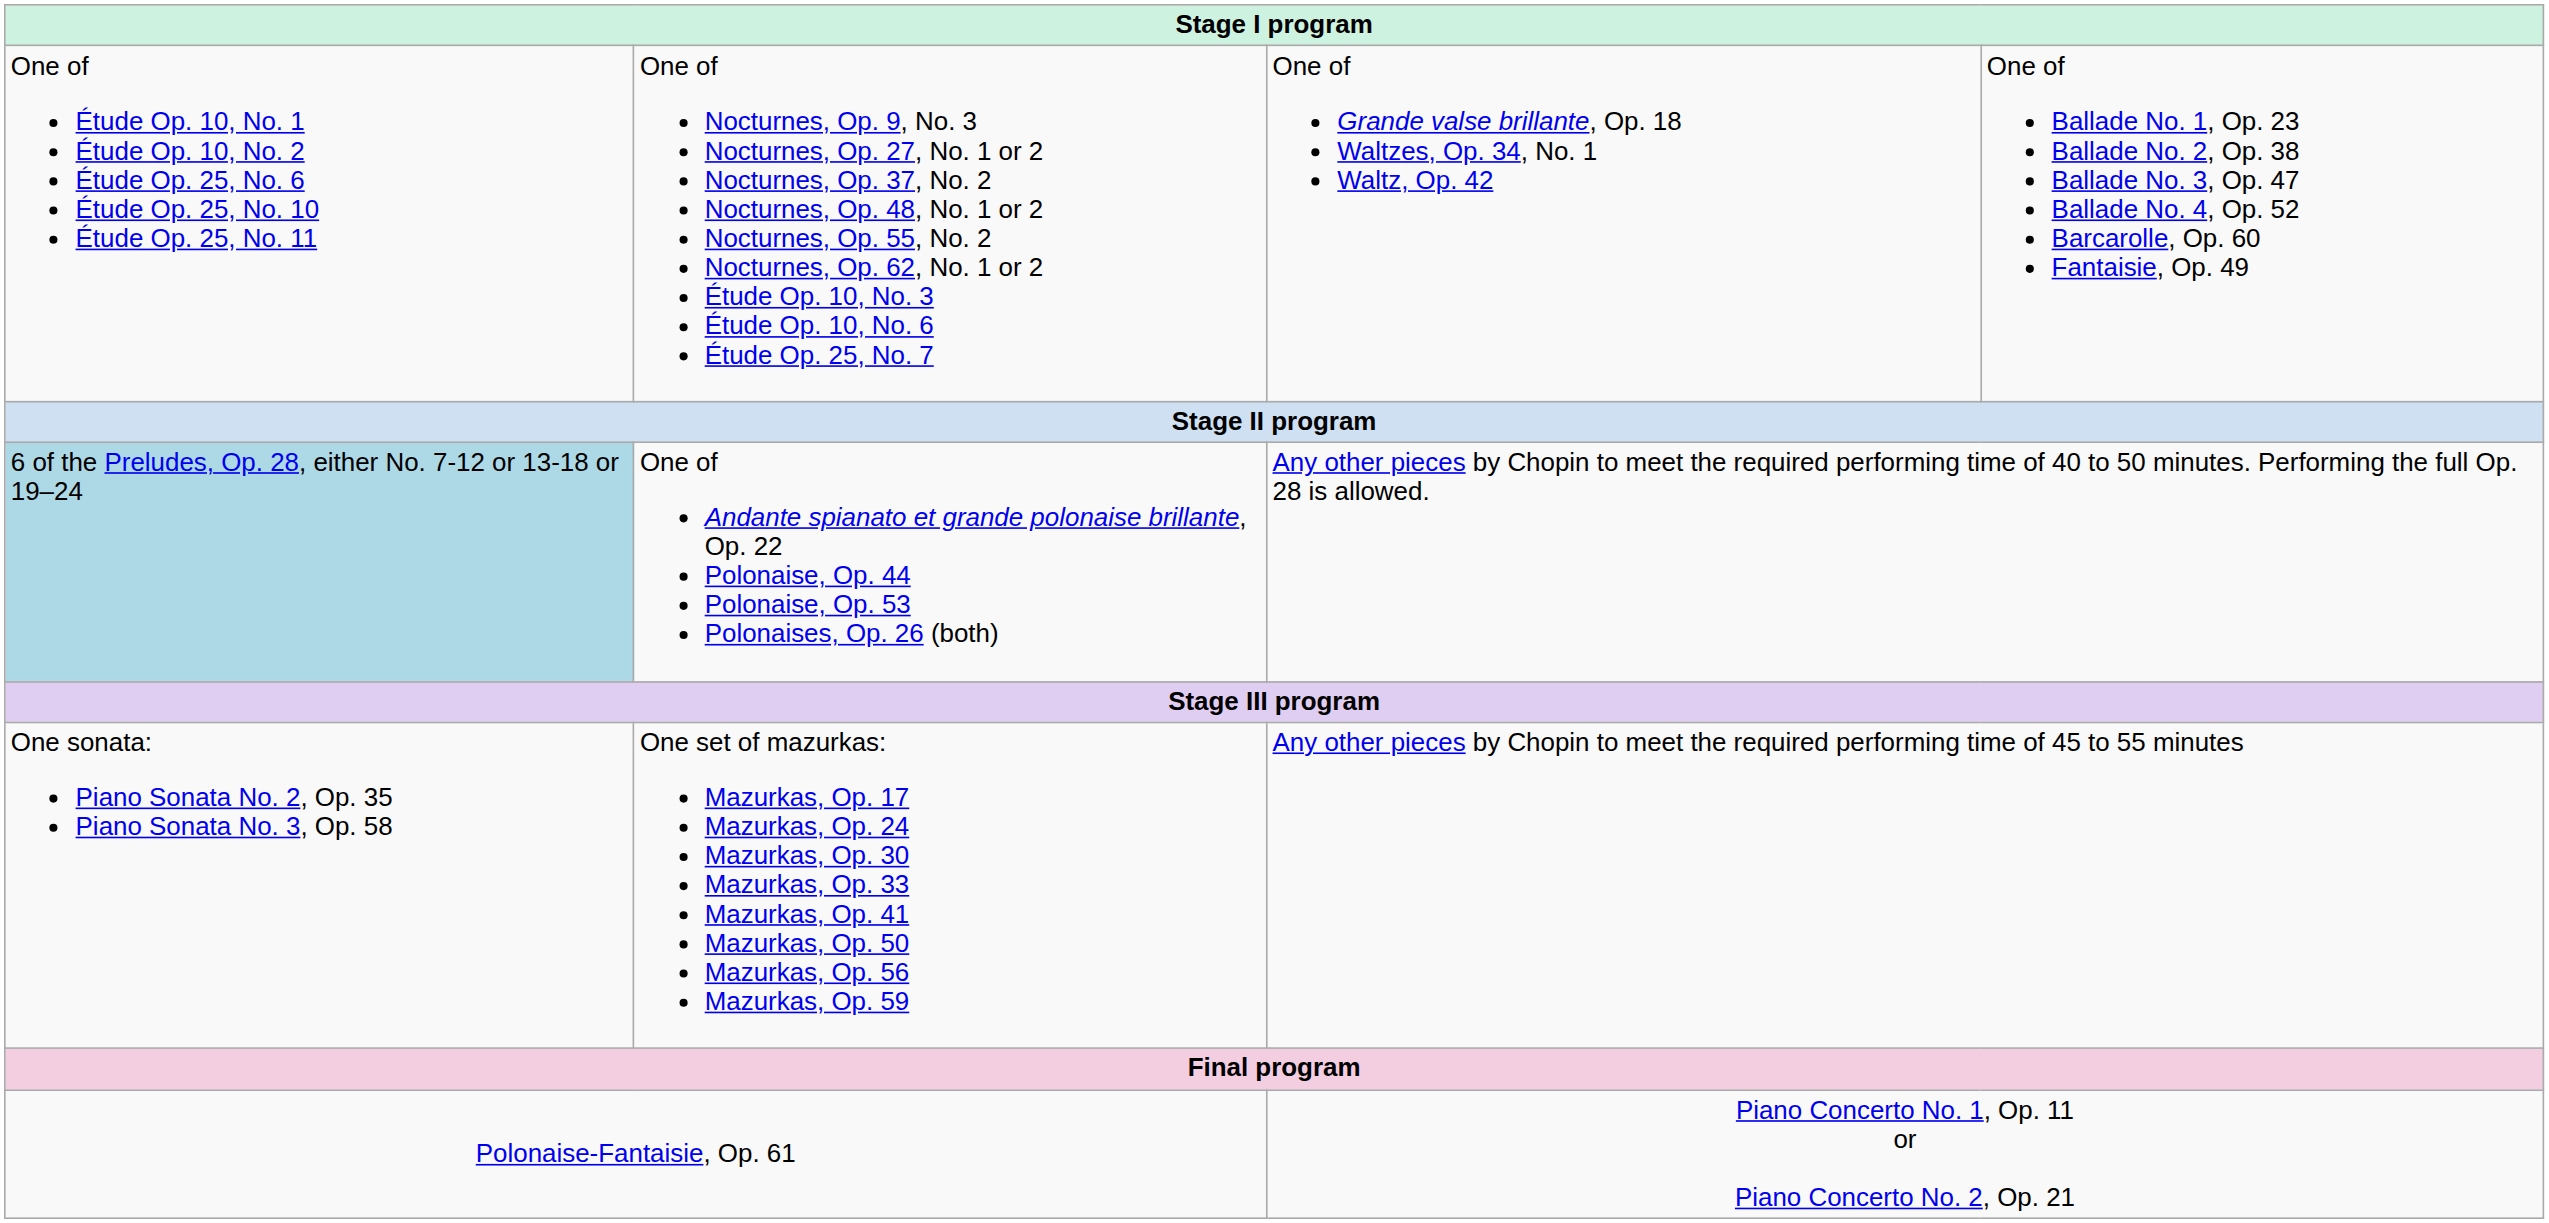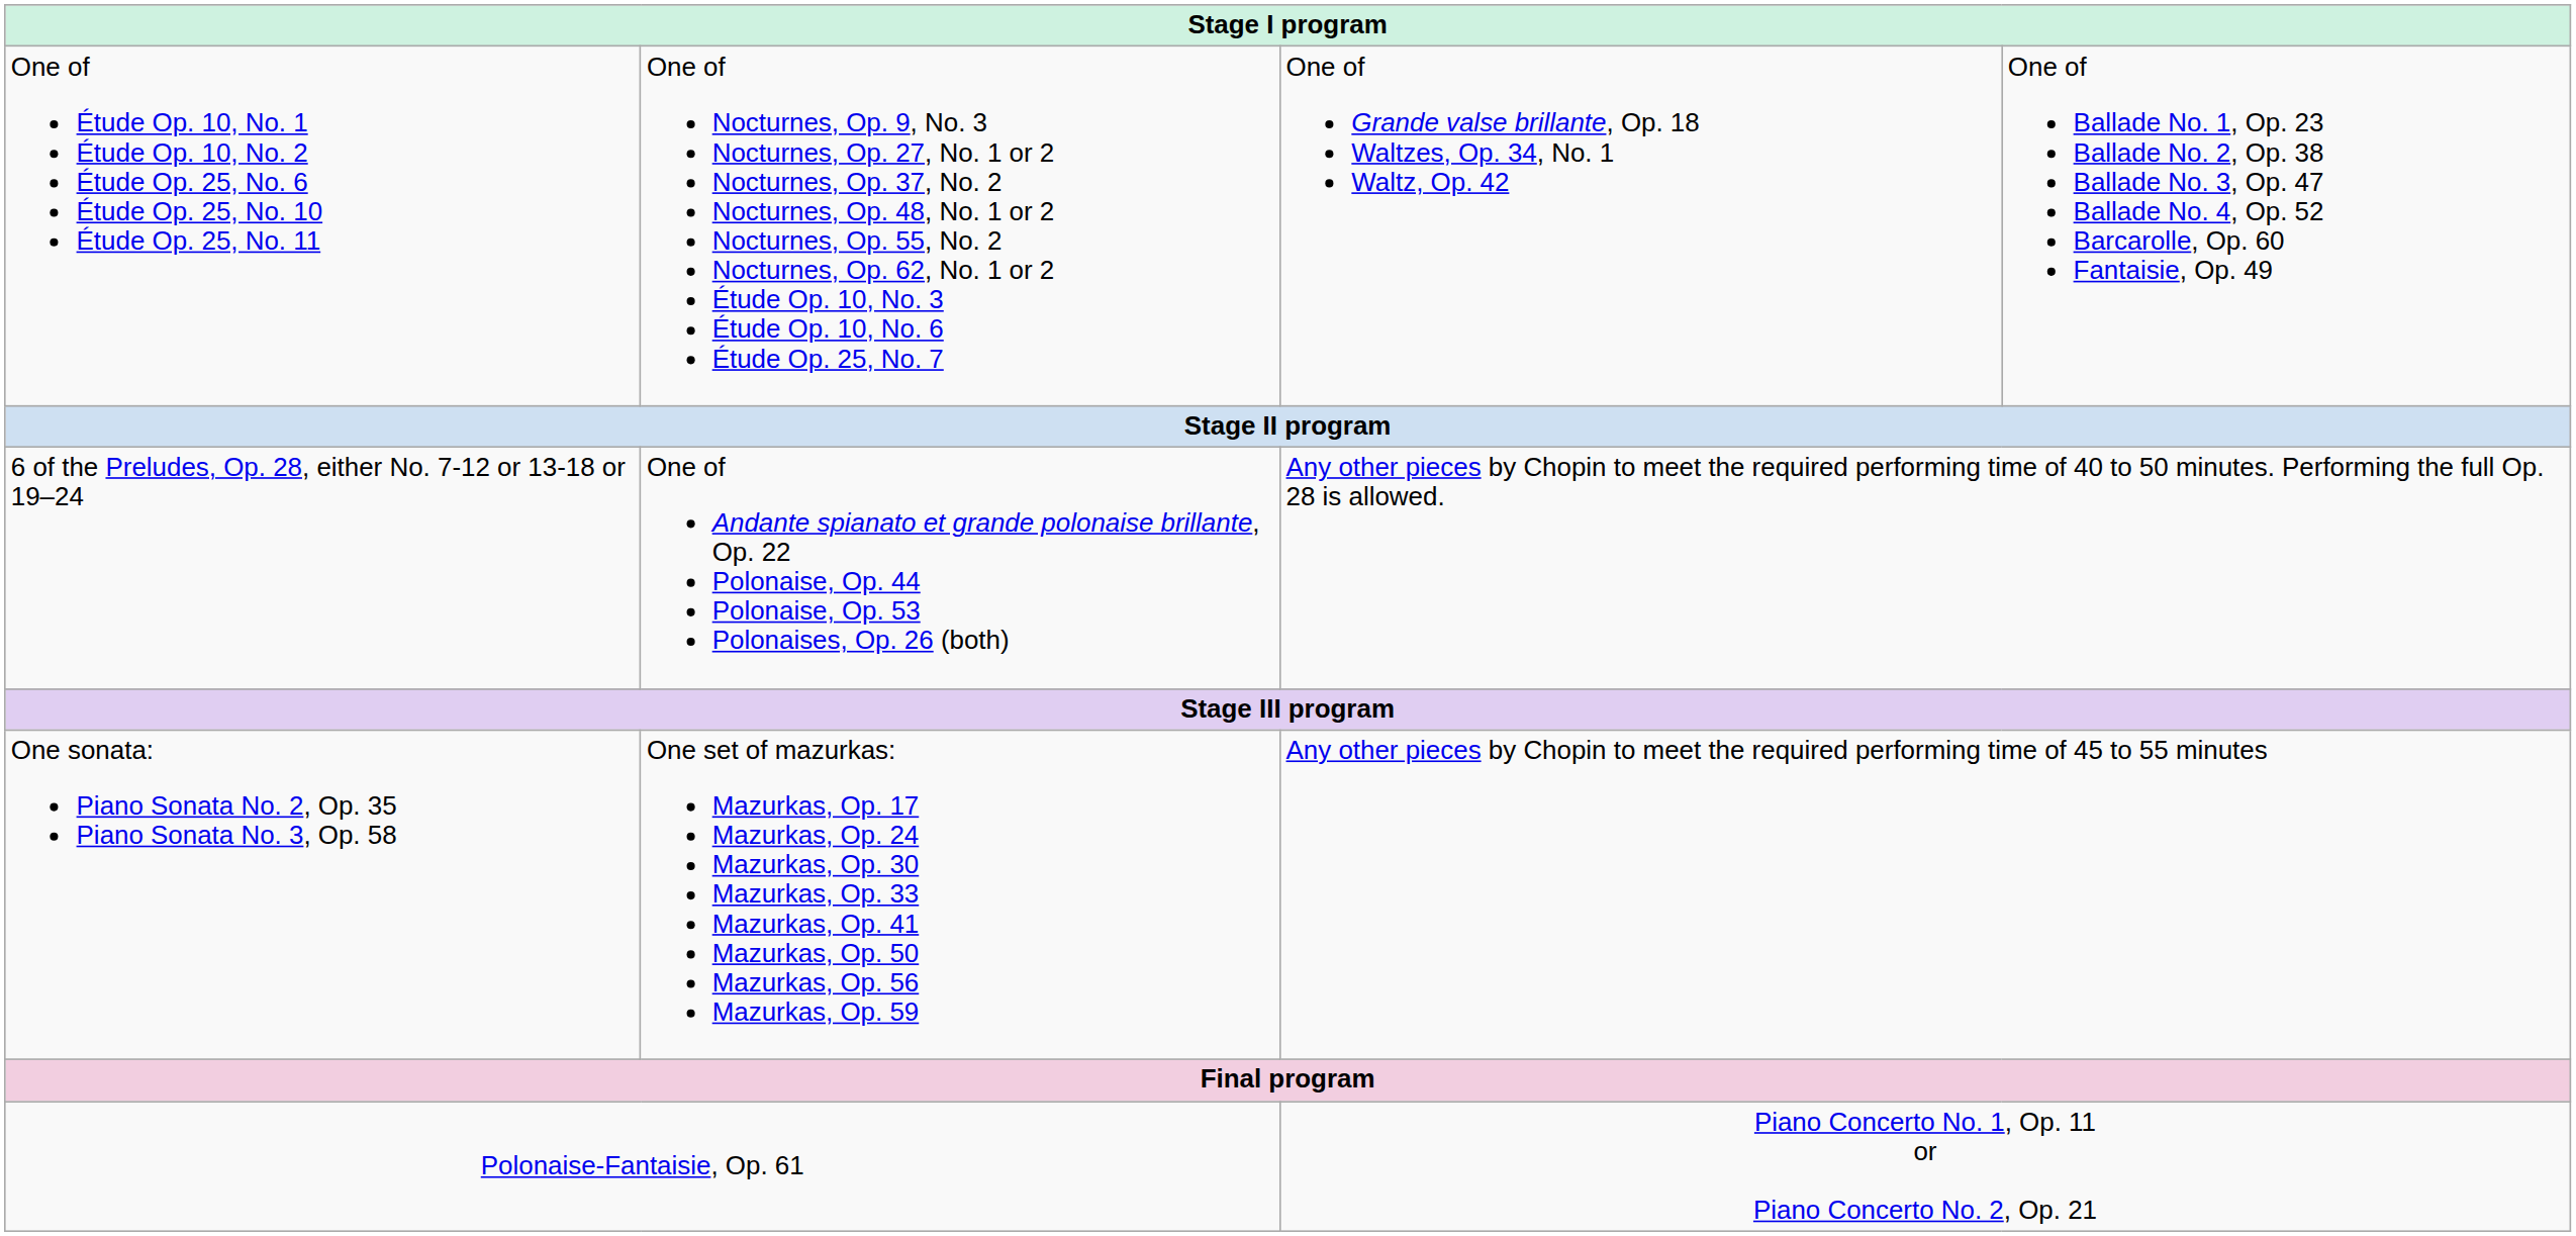6 of the Preludes, Op. 28, either No. 7-12 or 13-18 or 19–24 | column 1: lightblue background -> no background
